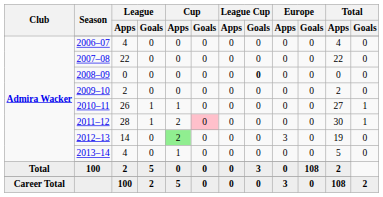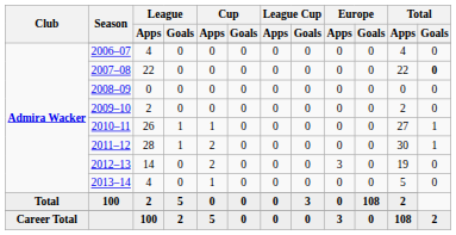2007–08 | Total / Goals: normal -> bold
2008–09 | League Cup / Goals: bold -> normal
2011–12 | Cup / Goals: pink background -> no background
2012–13 | Cup / Apps: lightgreen background -> no background
